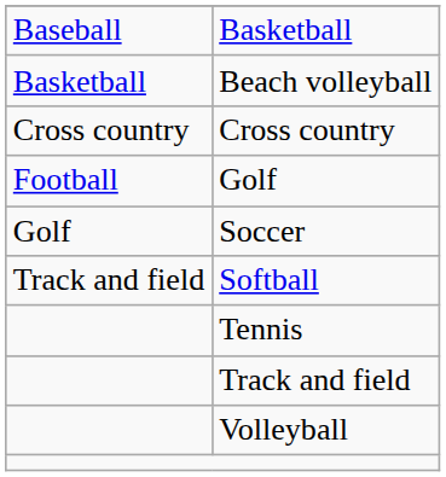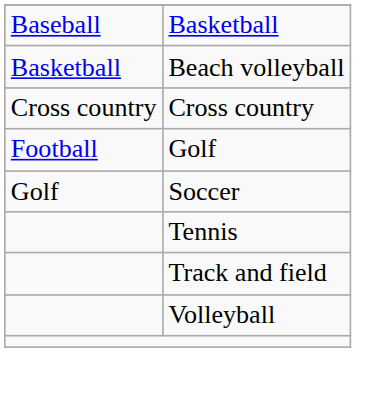- row: Track and field | Softball
